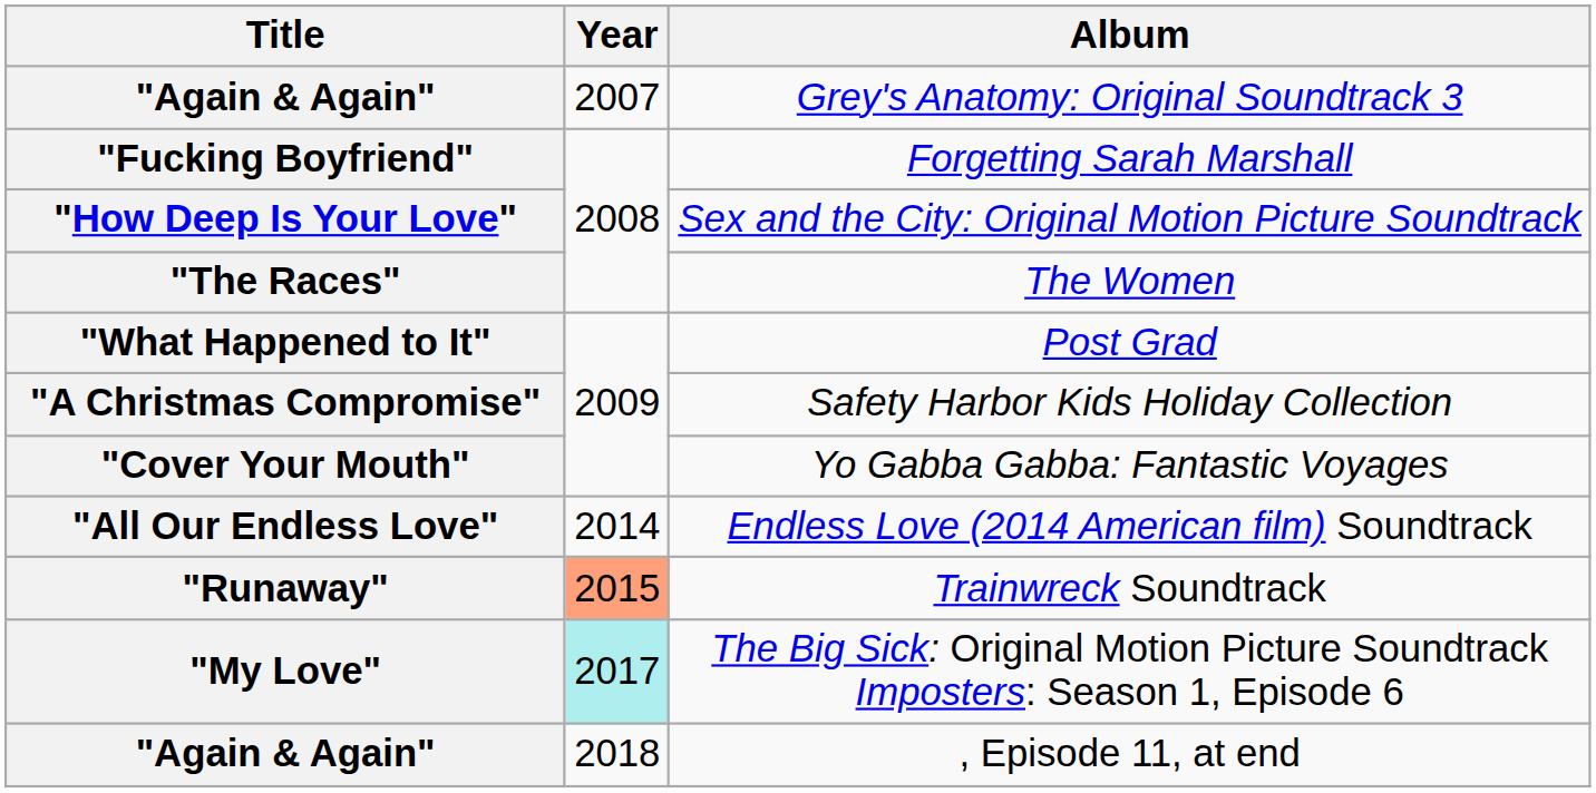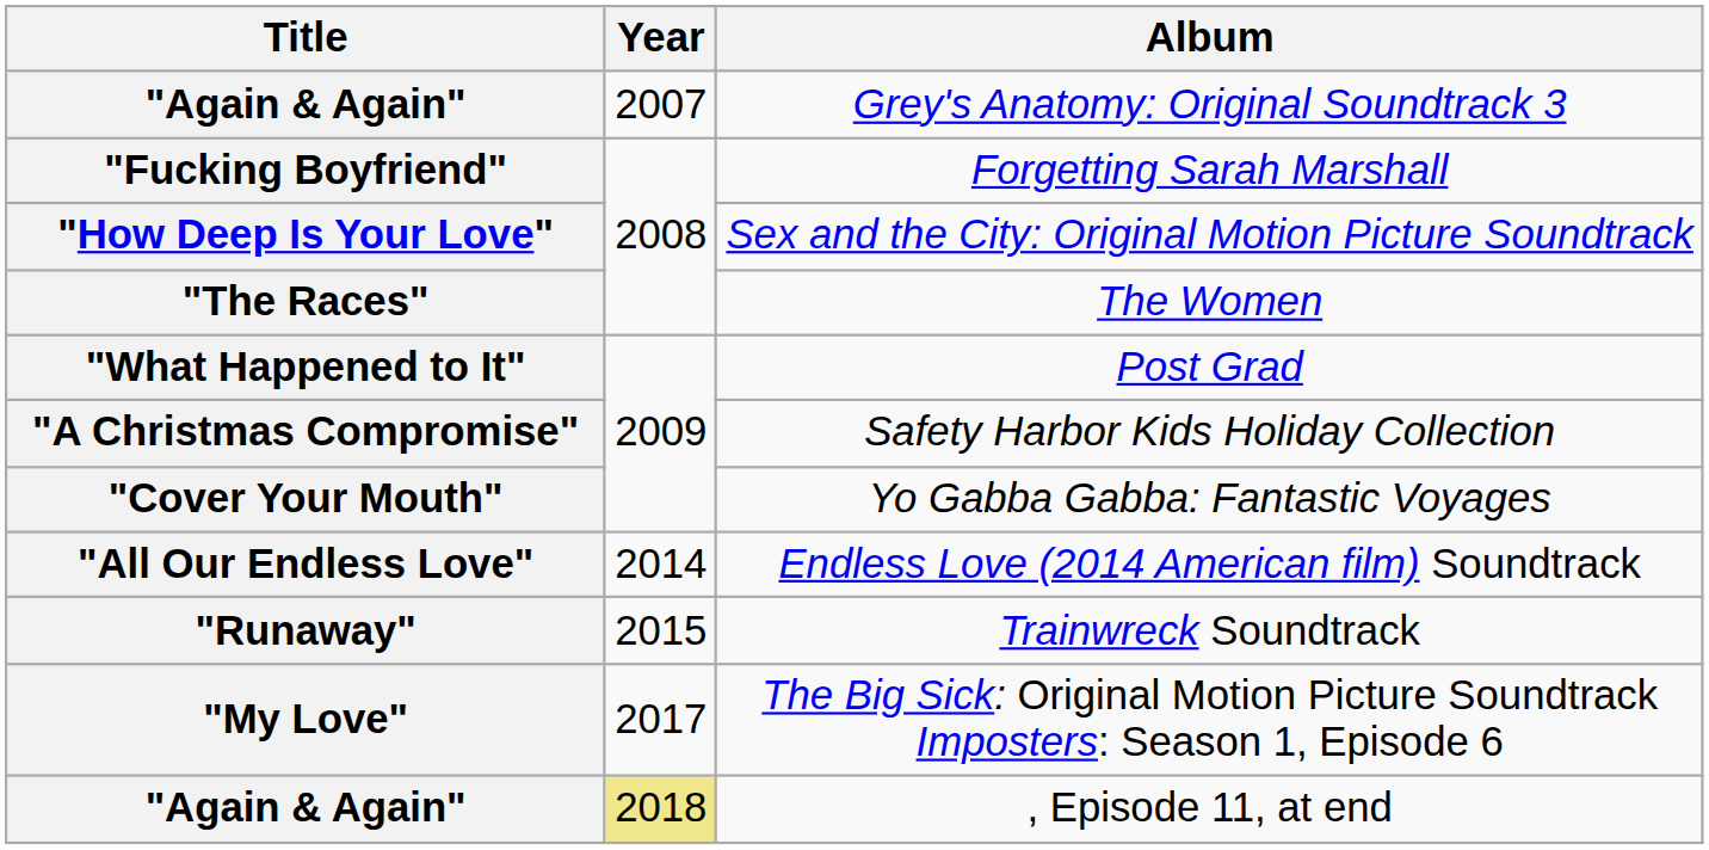"Runaway" | Year: lightsalmon background -> no background
"My Love" | Year: paleturquoise background -> no background
"Again & Again" / , Episode 11, at end | Year: no background -> khaki background
